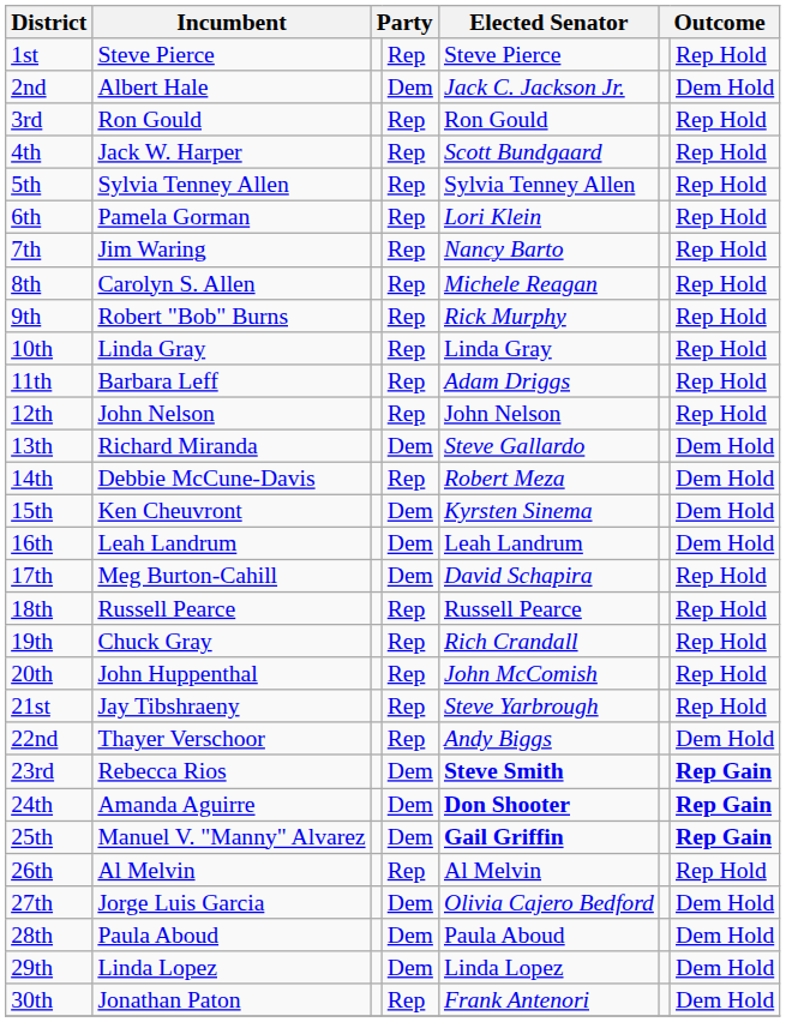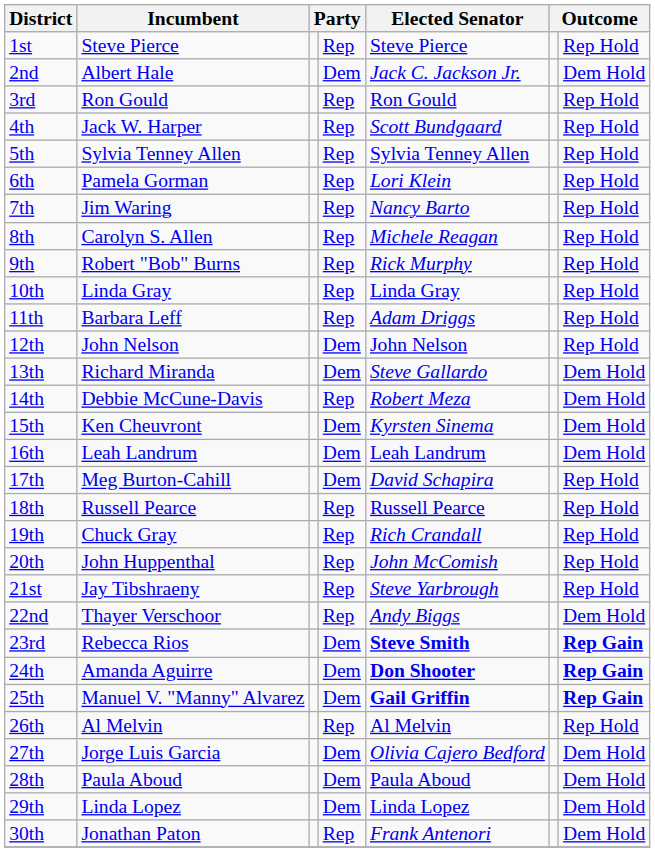12th | column 4: Rep -> Dem
